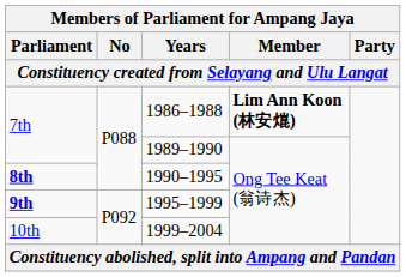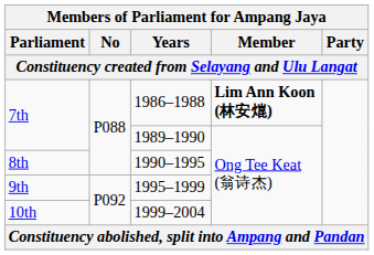1990–1995 | Parliament: bold -> normal
1995–1999 | Parliament: bold -> normal
